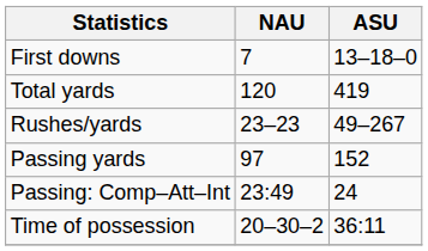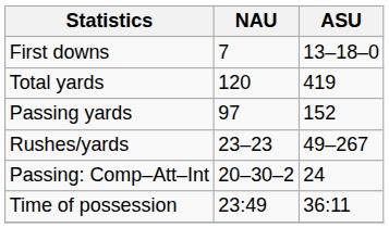rows swapped: Rushes/yards <-> Passing yards
Passing: Comp–Att–Int | NAU: 23:49 -> 20–30–2
Time of possession | NAU: 20–30–2 -> 23:49
